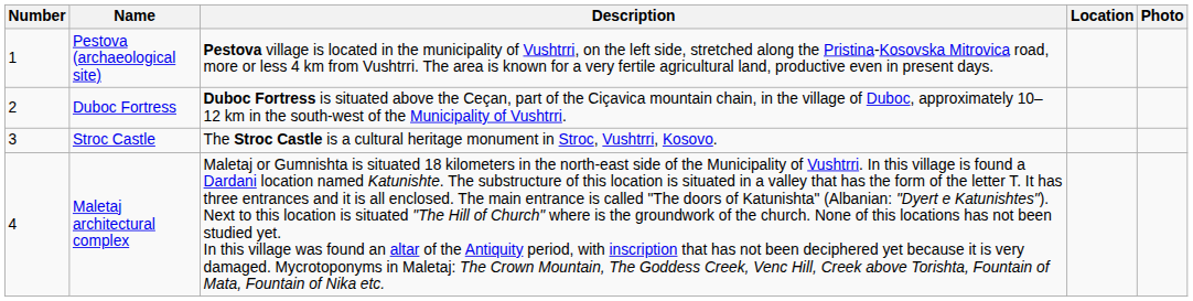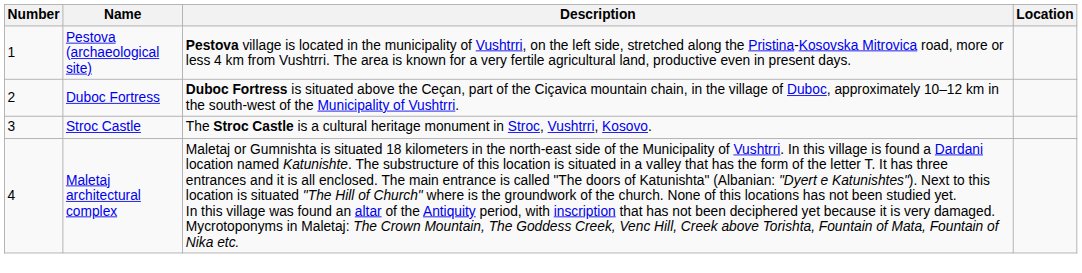- column: Photo
